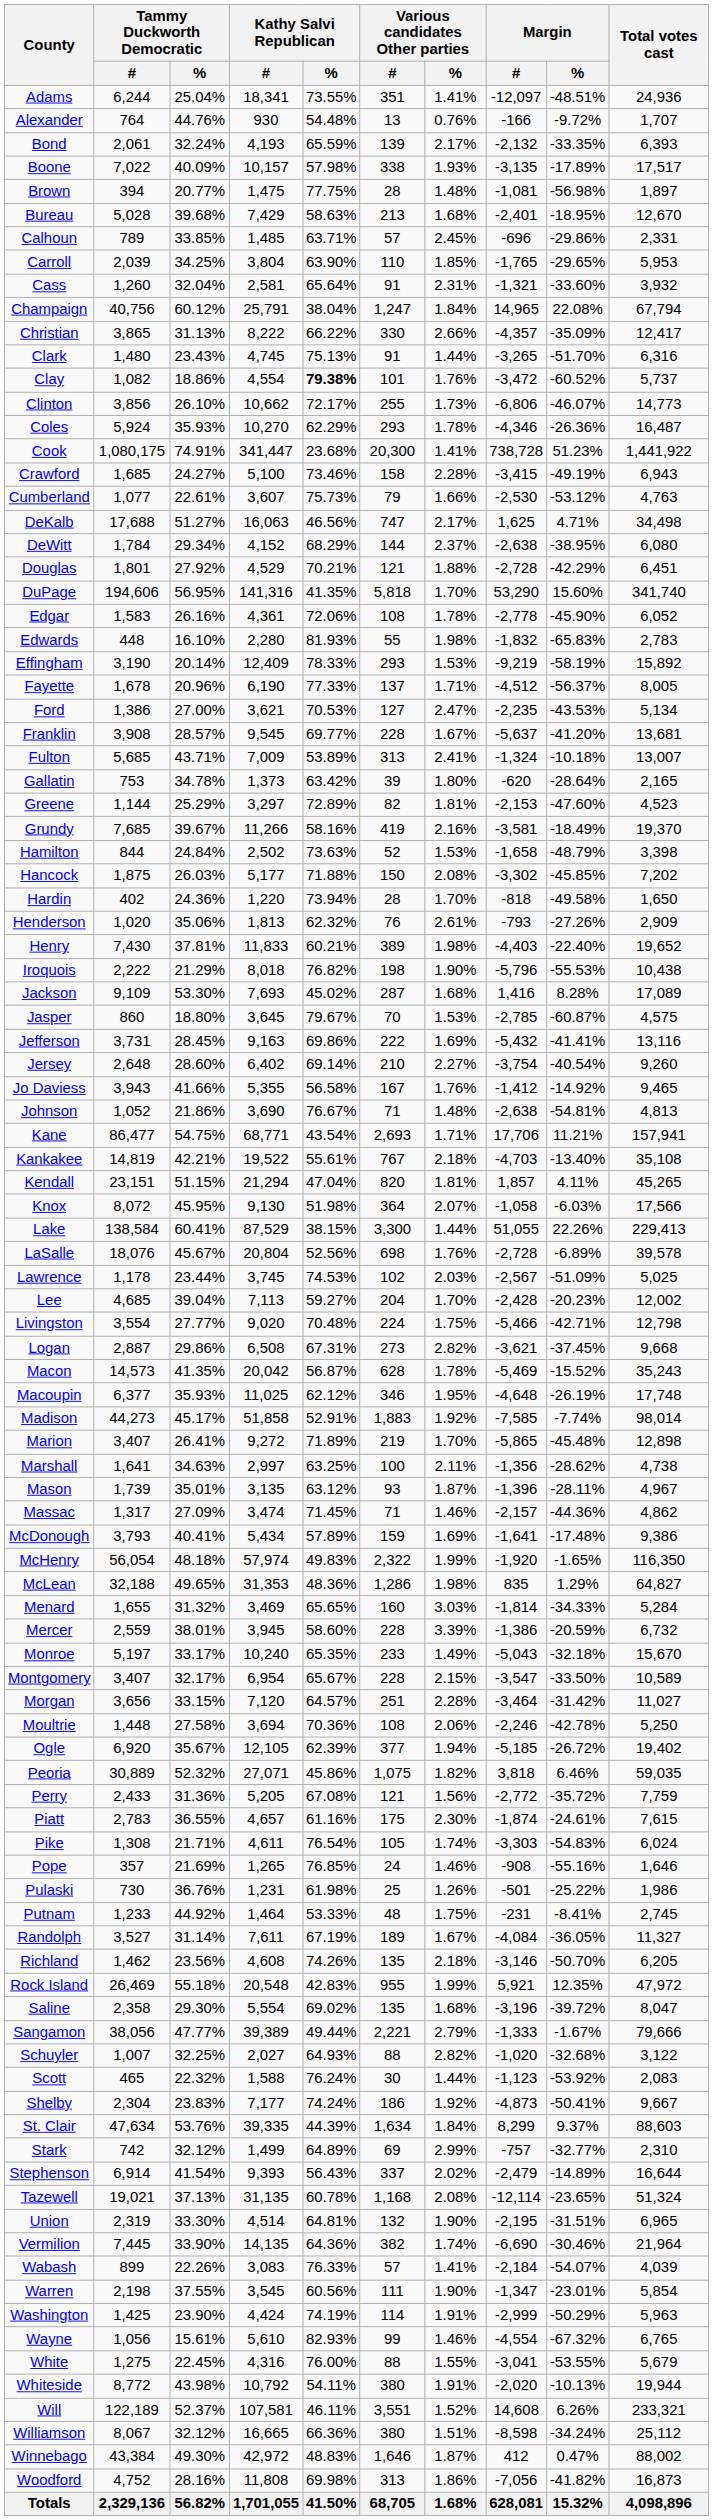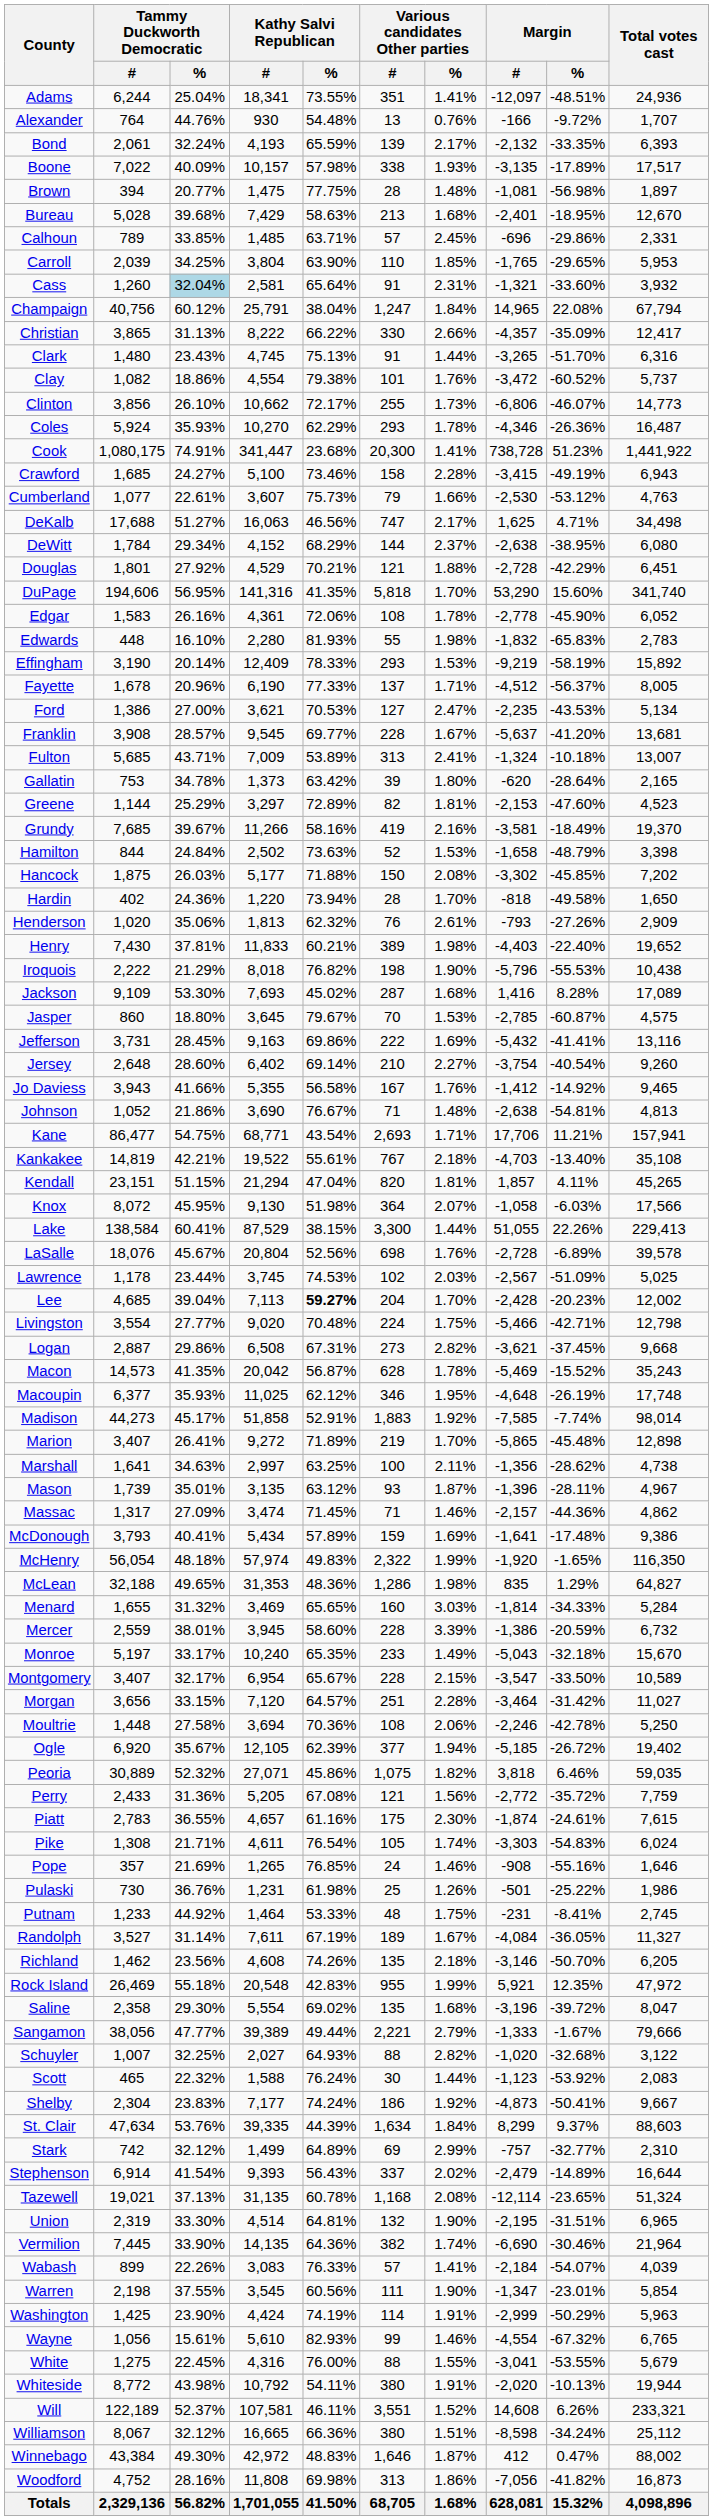Cass | Tammy Duckworth Democratic / %: no background -> lightblue background
Clay | Kathy Salvi Republican / %: bold -> normal
Lee | Kathy Salvi Republican / %: normal -> bold
